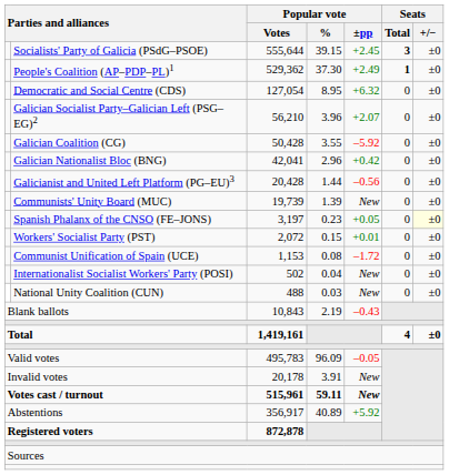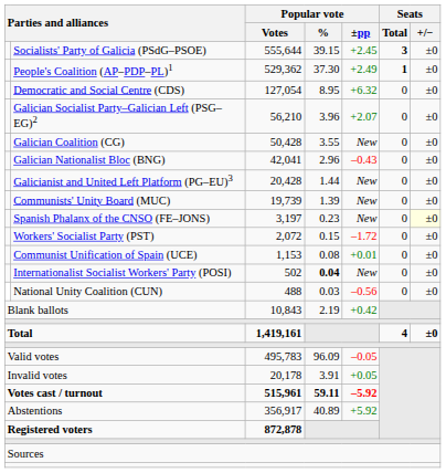Galician Coalition (CG) | Popular vote / ±pp: –5.92 -> New
Galician Nationalist Bloc (BNG) | Popular vote / ±pp: +0.42 -> –0.43
Galicianist and United Left Platform (PG–EU)3 | Popular vote / ±pp: –0.56 -> New
Spanish Phalanx of the CNSO (FE–JONS) | Popular vote / ±pp: +0.05 -> New
Workers' Socialist Party (PST) | Popular vote / ±pp: +0.01 -> –1.72
Communist Unification of Spain (UCE) | Popular vote / ±pp: –1.72 -> +0.01
Internationalist Socialist Workers' Party (POSI) | Popular vote / %: normal -> bold
National Unity Coalition (CUN) | Popular vote / ±pp: New -> –0.56
Blank ballots | Popular vote / ±pp: –0.43 -> +0.42
Invalid votes | Popular vote / ±pp: New -> +0.05
Votes cast / turnout | Popular vote / ±pp: New -> –5.92
